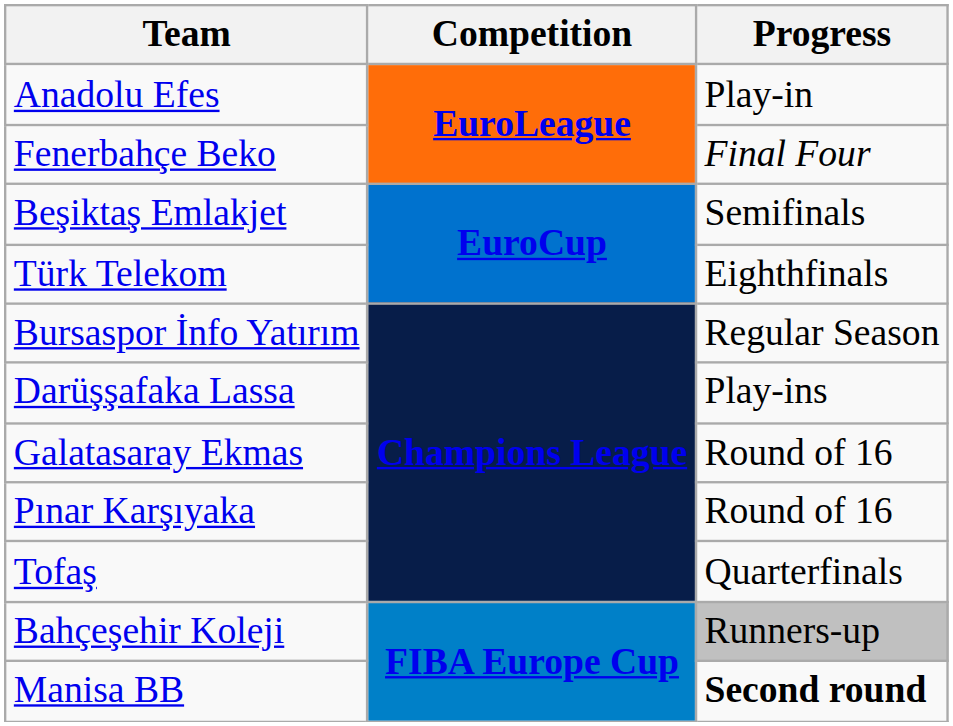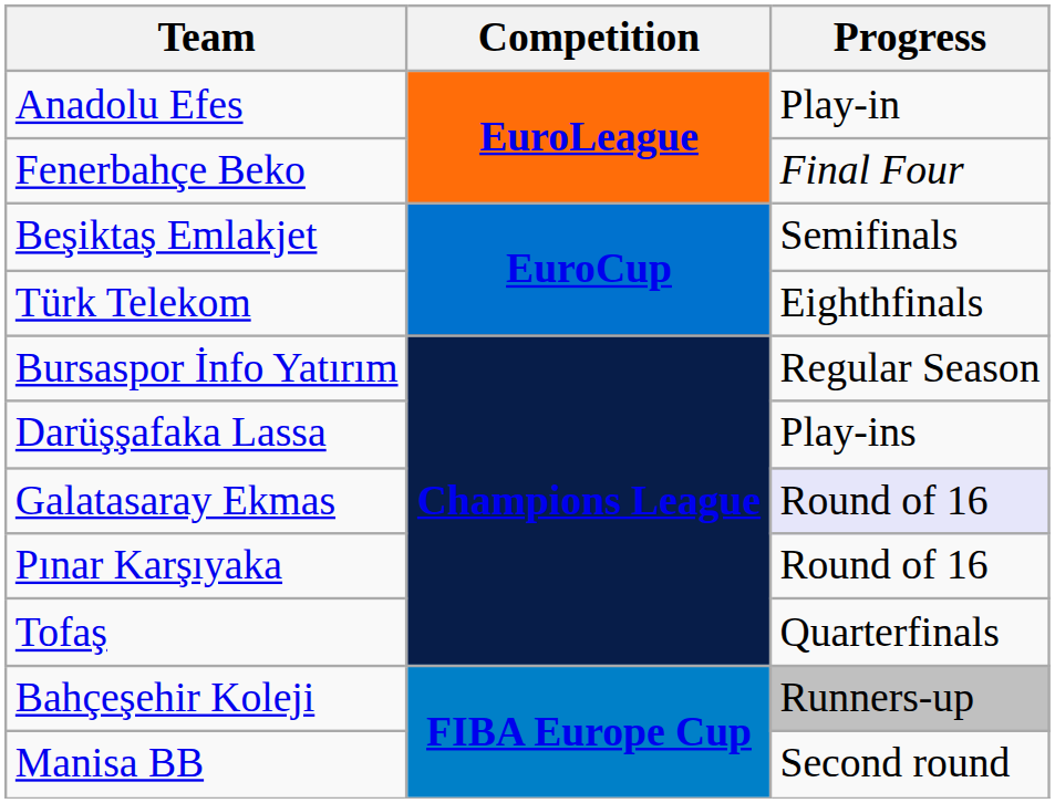Galatasaray Ekmas | Progress: no background -> lavender background
Manisa BB | Progress: bold -> normal
